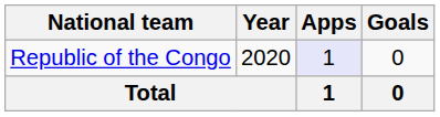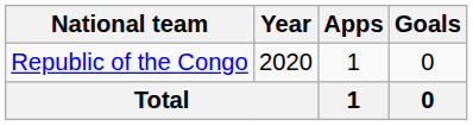Republic of the Congo | Apps: lavender background -> no background
